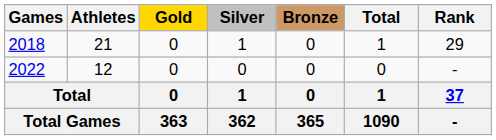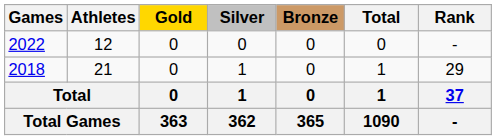rows swapped: 2018 <-> 2022
